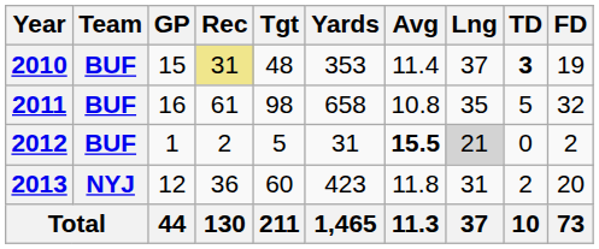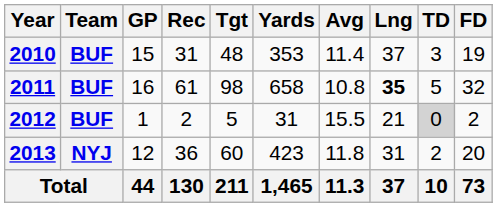2010 | Rec: khaki background -> no background
2010 | TD: bold -> normal
2011 | Lng: normal -> bold
2012 | Avg: bold -> normal
2012 | Lng: lightgrey background -> no background
2012 | TD: no background -> lightgrey background
